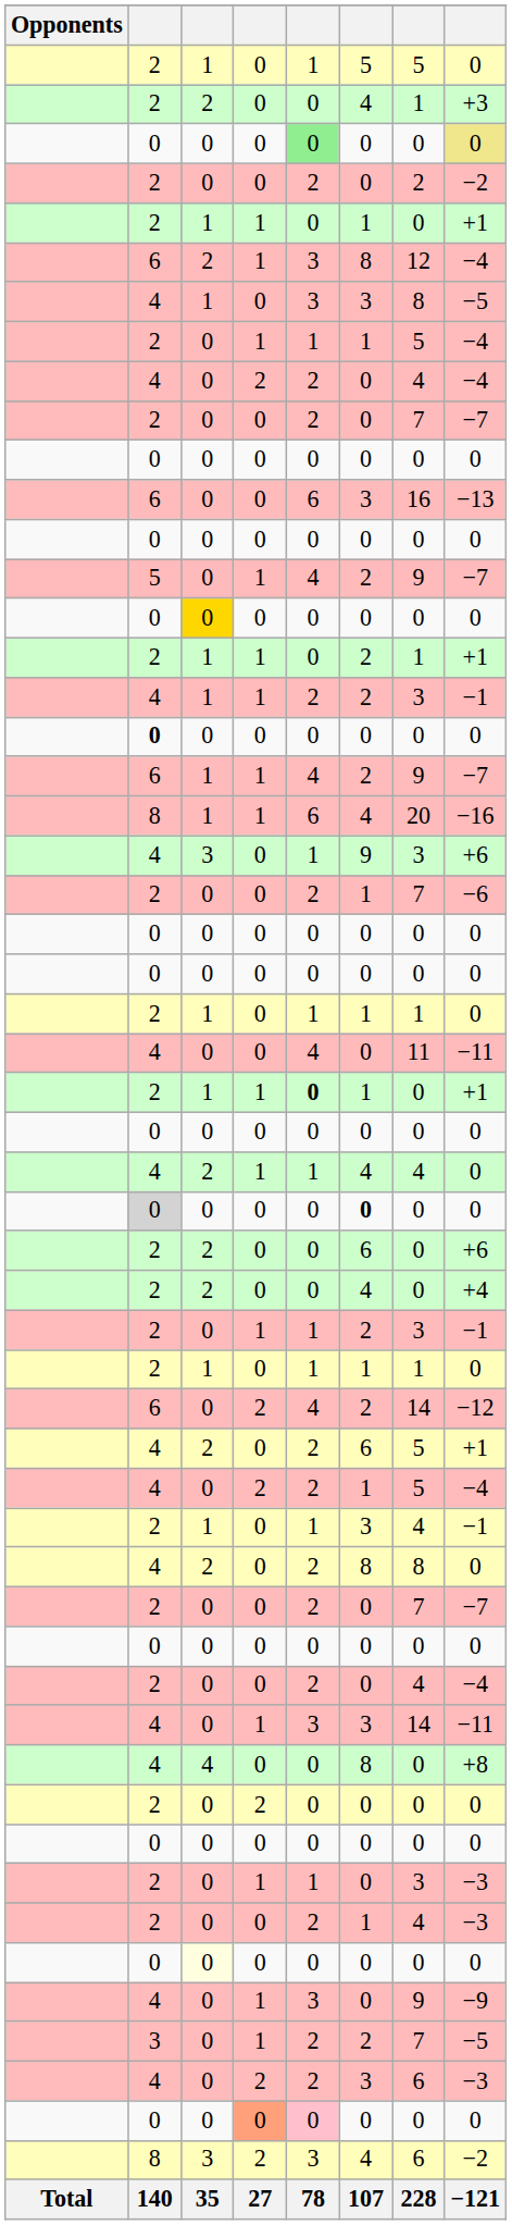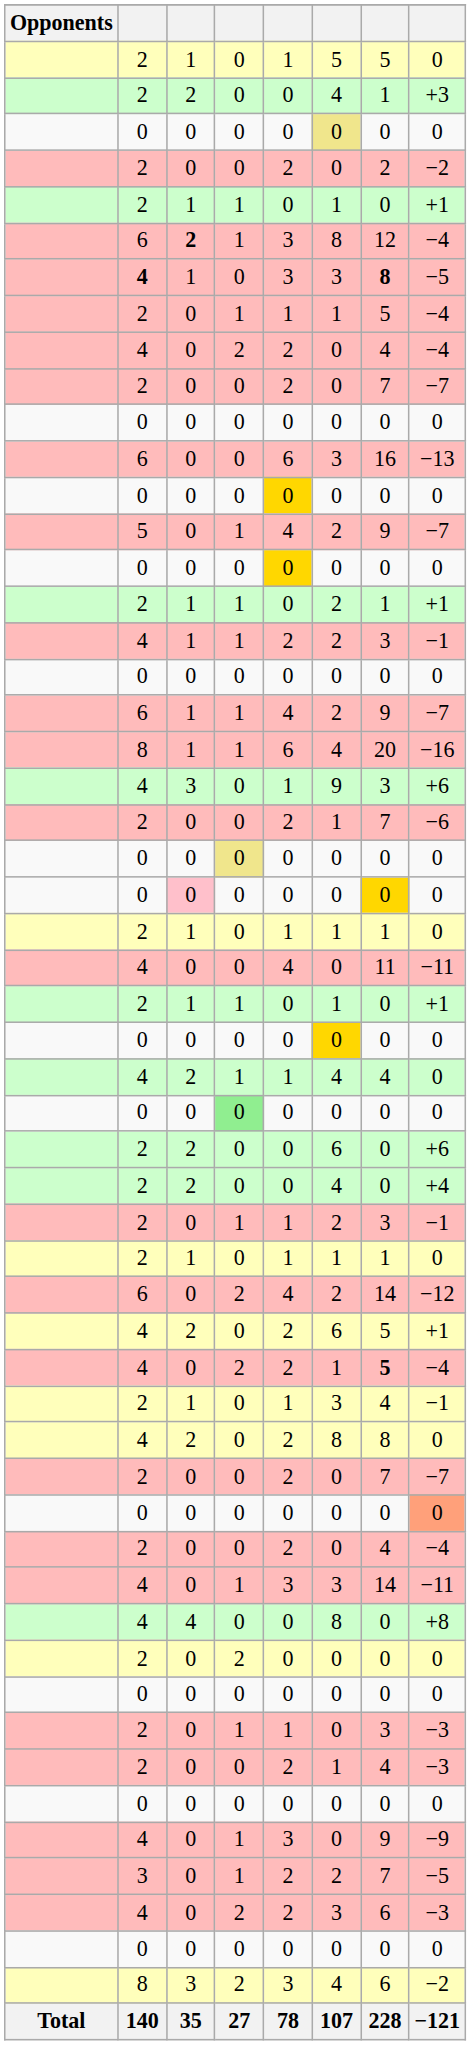row 4 | column 5: lightgreen background -> no background
row 4 | column 6: no background -> khaki background
row 4 | column 8: khaki background -> no background
row 7 | column 3: normal -> bold
row 8 | column 2: normal -> bold
row 8 | column 7: normal -> bold
row 14 | column 5: no background -> gold background
row 16 | column 3: gold background -> no background
row 16 | column 5: no background -> gold background
row 19 | column 2: bold -> normal
row 24 | column 4: no background -> khaki background
row 25 | column 3: no background -> pink background
row 25 | column 7: no background -> gold background
row 28 | column 5: bold -> normal
row 29 | column 6: no background -> gold background
row 31 | column 2: lightgrey background -> no background
row 31 | column 4: no background -> lightgreen background
row 31 | column 6: bold -> normal
row 38 | column 7: normal -> bold
row 42 | column 8: no background -> lightsalmon background
row 50 | column 3: lightyellow background -> no background
row 54 | column 4: lightsalmon background -> no background
row 54 | column 5: pink background -> no background
